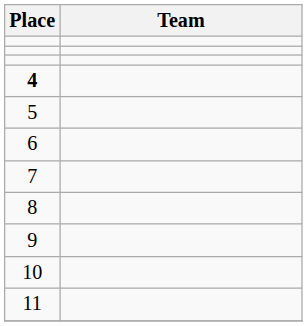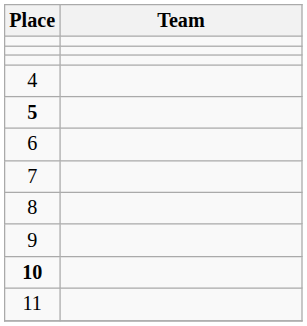row 5 | Place: bold -> normal
row 6 | Place: normal -> bold
row 11 | Place: normal -> bold
